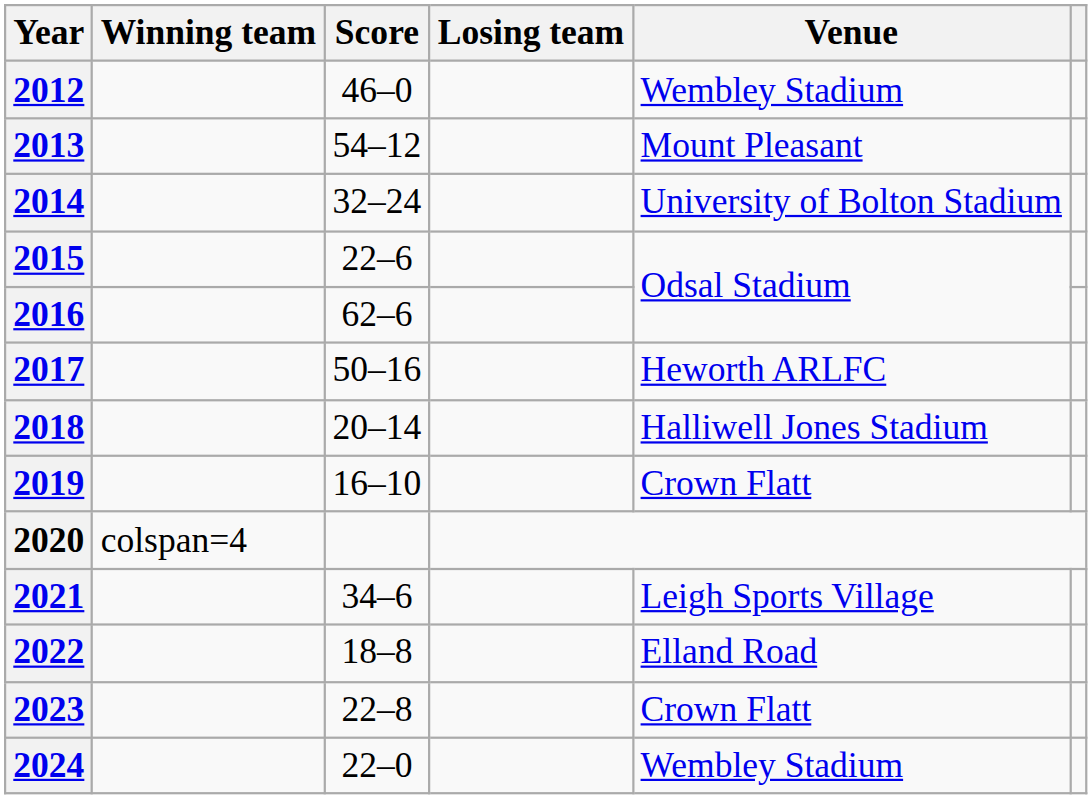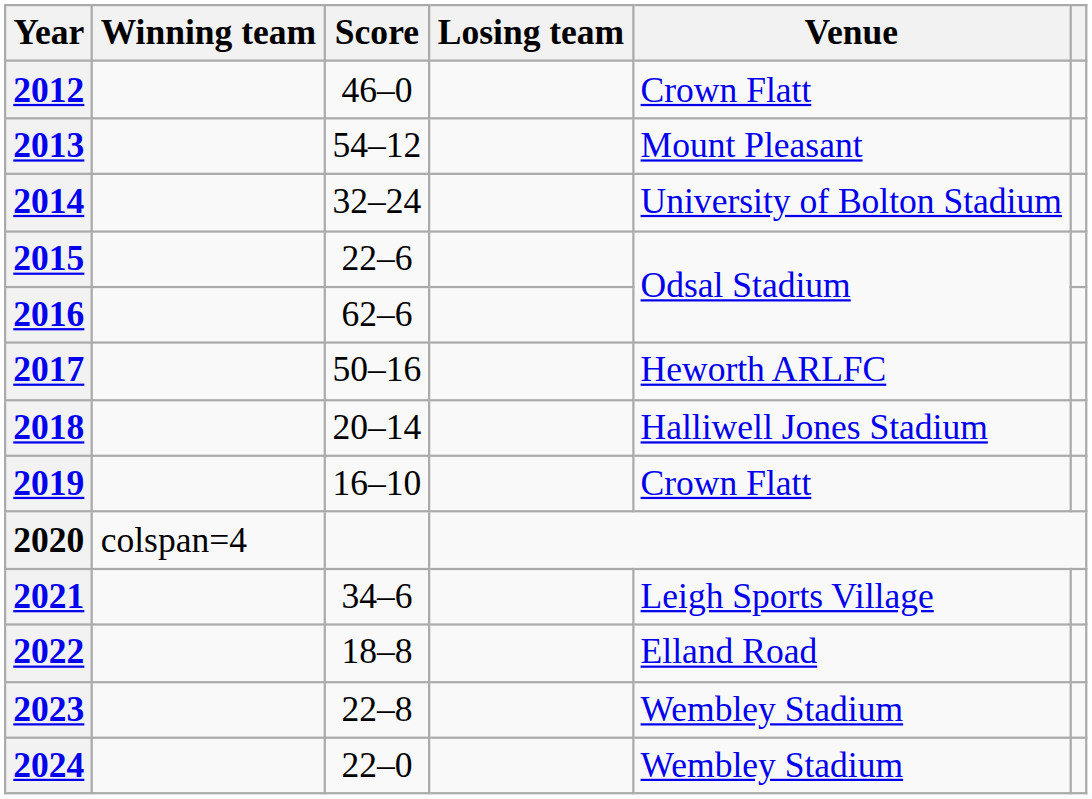2012 | Venue: Wembley Stadium -> Crown Flatt
2023 | Venue: Crown Flatt -> Wembley Stadium
